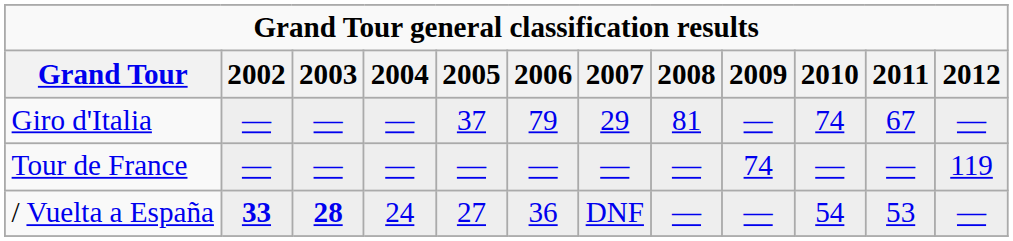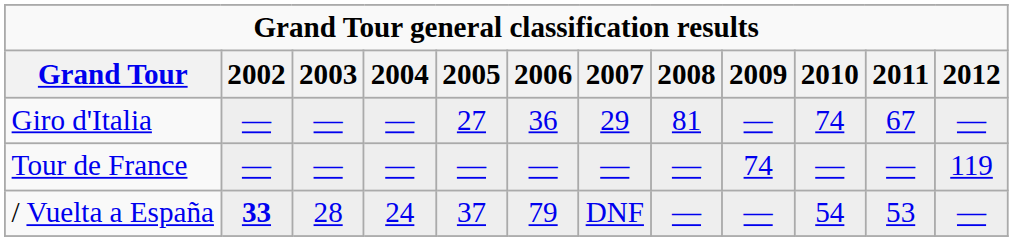Giro d'Italia | 2005: 37 -> 27
Giro d'Italia | 2006: 79 -> 36
/ Vuelta a España | 2003: bold -> normal
/ Vuelta a España | 2005: 27 -> 37
/ Vuelta a España | 2006: 36 -> 79
